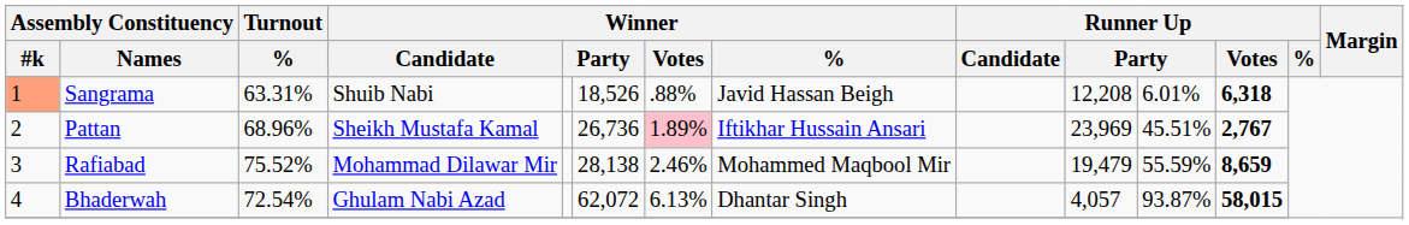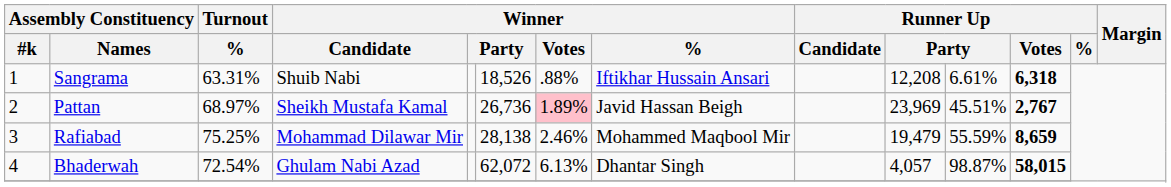Sangrama | Assembly Constituency / #k: lightsalmon background -> no background
Sangrama | Winner / %: Javid Hassan Beigh -> Iftikhar Hussain Ansari
Sangrama | column 11: 6.01% -> 6.61%
Pattan | Turnout / %: 68.96% -> 68.97%
Pattan | Winner / %: Iftikhar Hussain Ansari -> Javid Hassan Beigh
Rafiabad | Turnout / %: 75.52% -> 75.25%
Bhaderwah | column 11: 93.87% -> 98.87%
